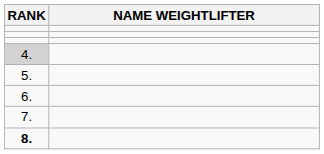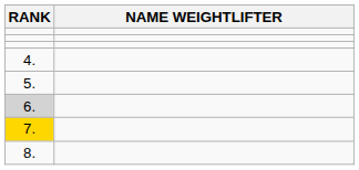row 5 | RANK: lightgrey background -> no background
row 7 | RANK: no background -> lightgrey background
row 8 | RANK: no background -> gold background
row 9 | RANK: bold -> normal
